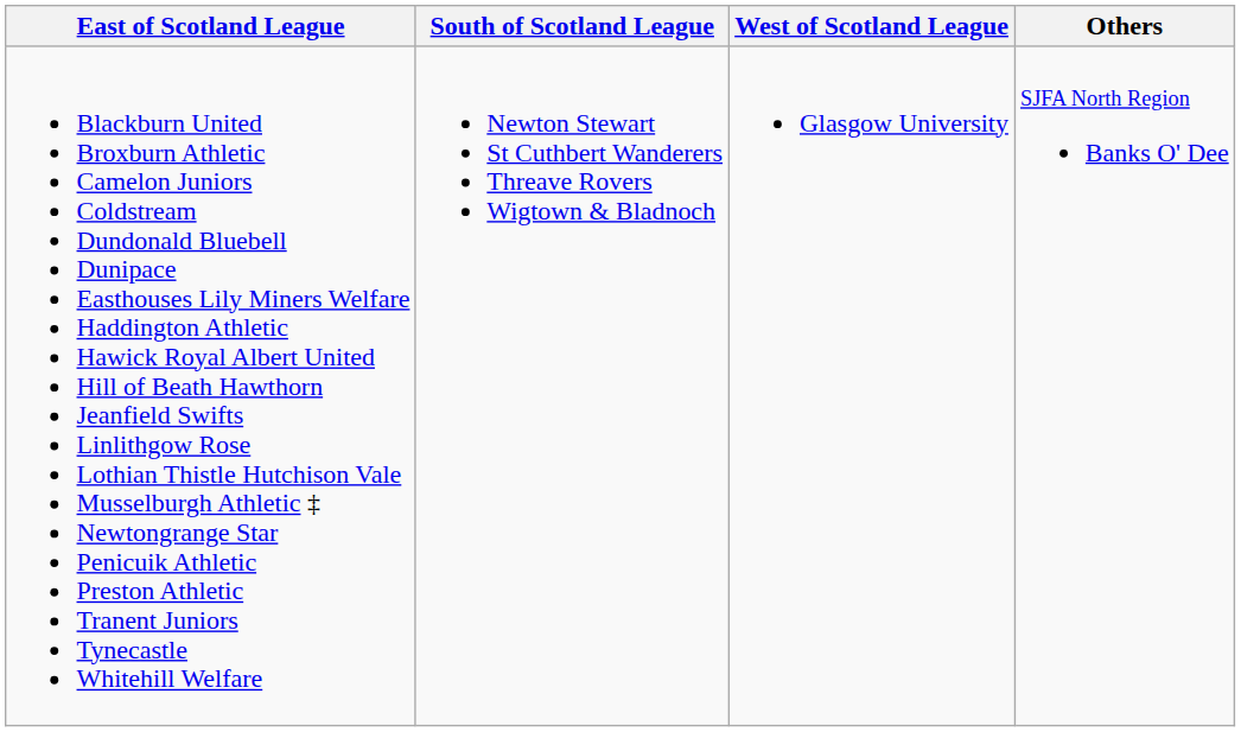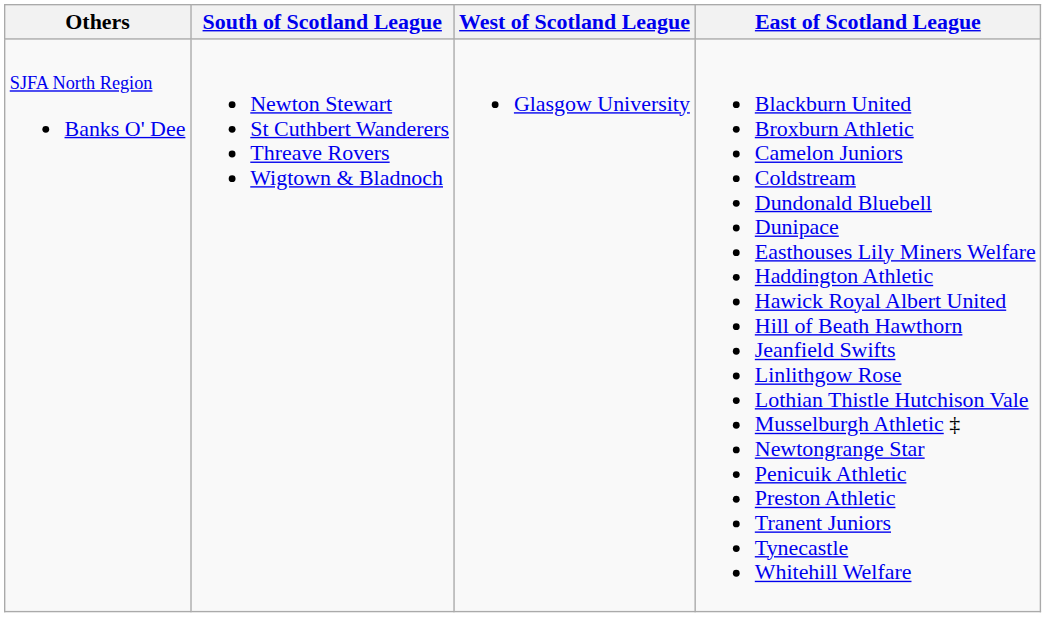columns swapped: East of Scotland League <-> Others
